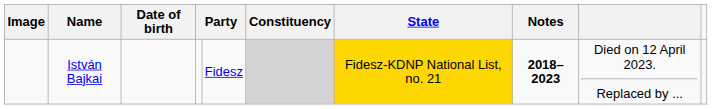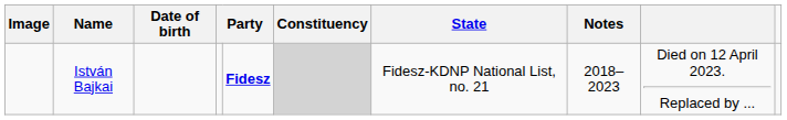István Bajkai | column 5: normal -> bold
István Bajkai | State: gold background -> no background
István Bajkai | Notes: bold -> normal
